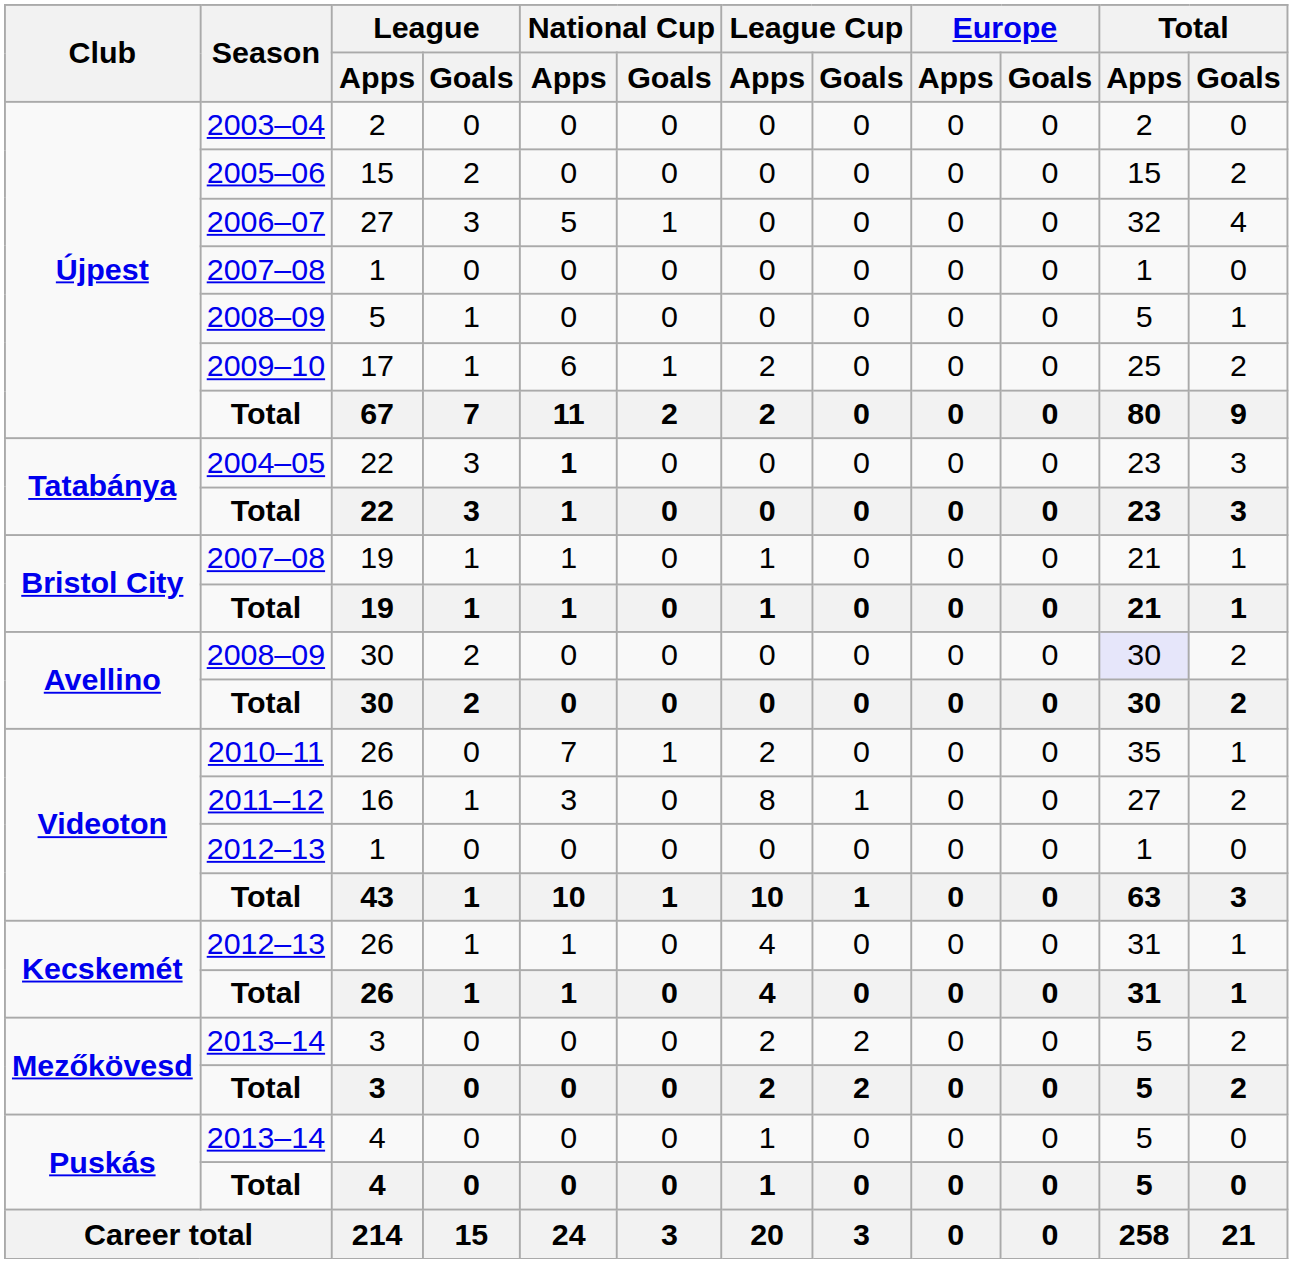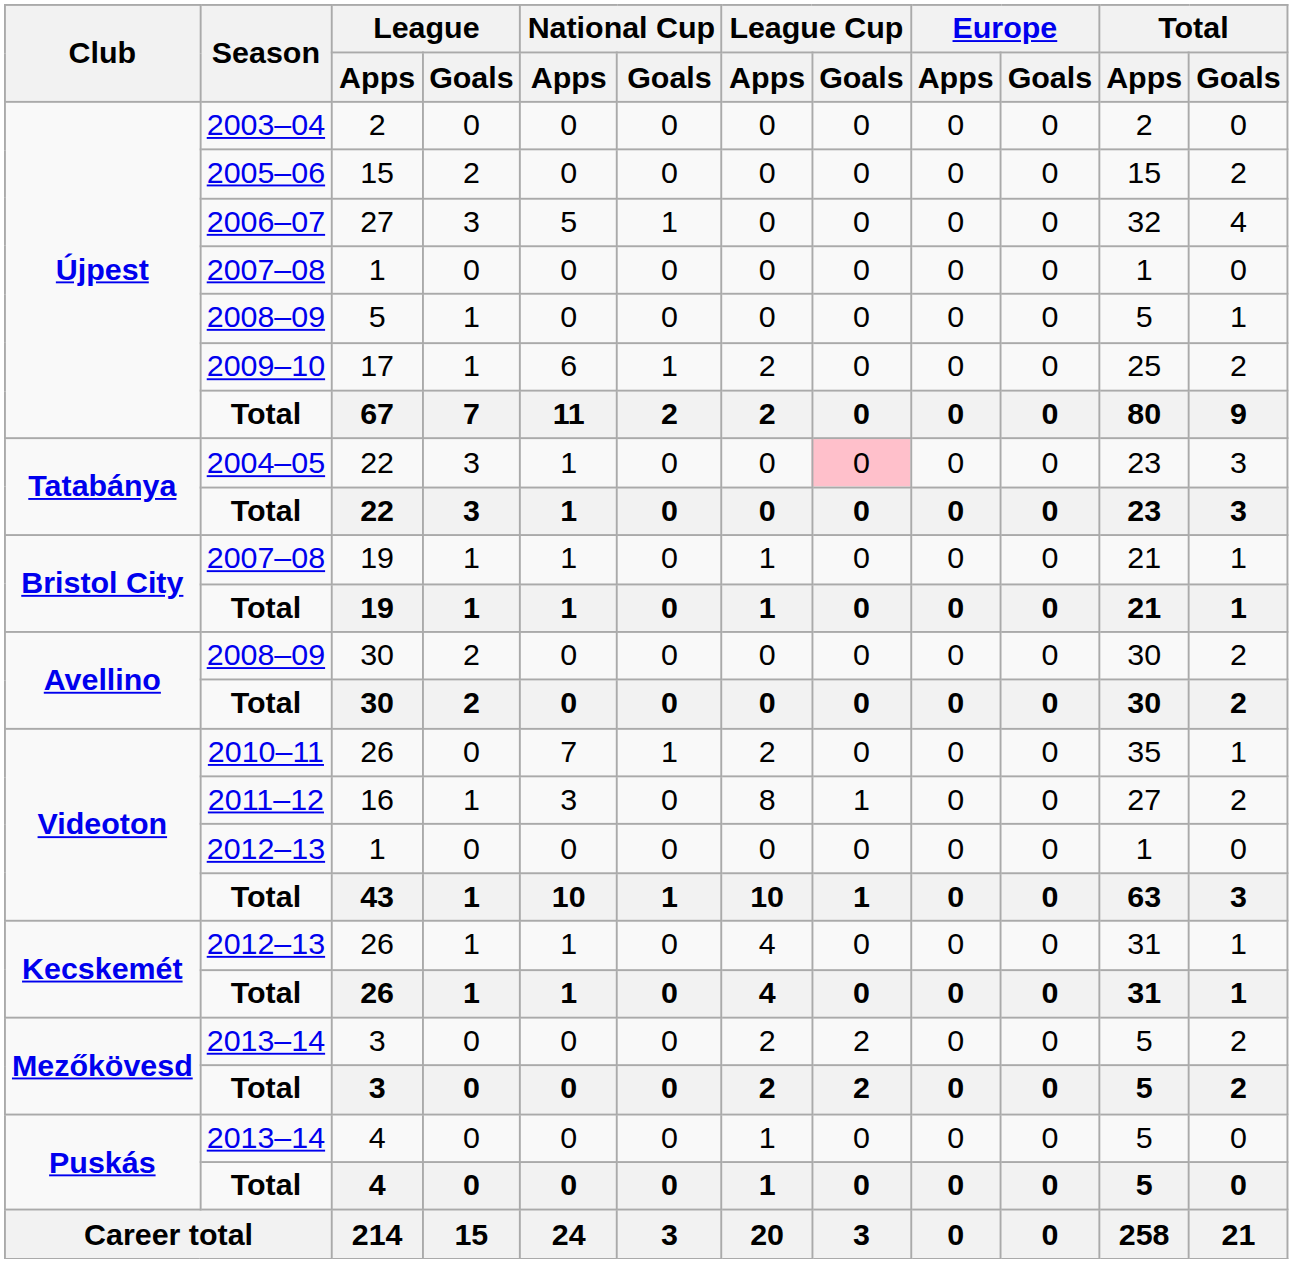2004–05 / 22 | National Cup / Apps: bold -> normal
2004–05 / 22 | League Cup / Goals: no background -> pink background
2008–09 / 30 | Total / Apps: lavender background -> no background
